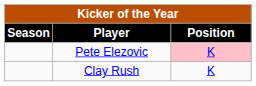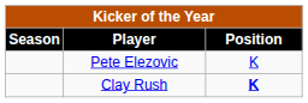Pete Elezovic | Position: pink background -> no background
Clay Rush | Position: normal -> bold
